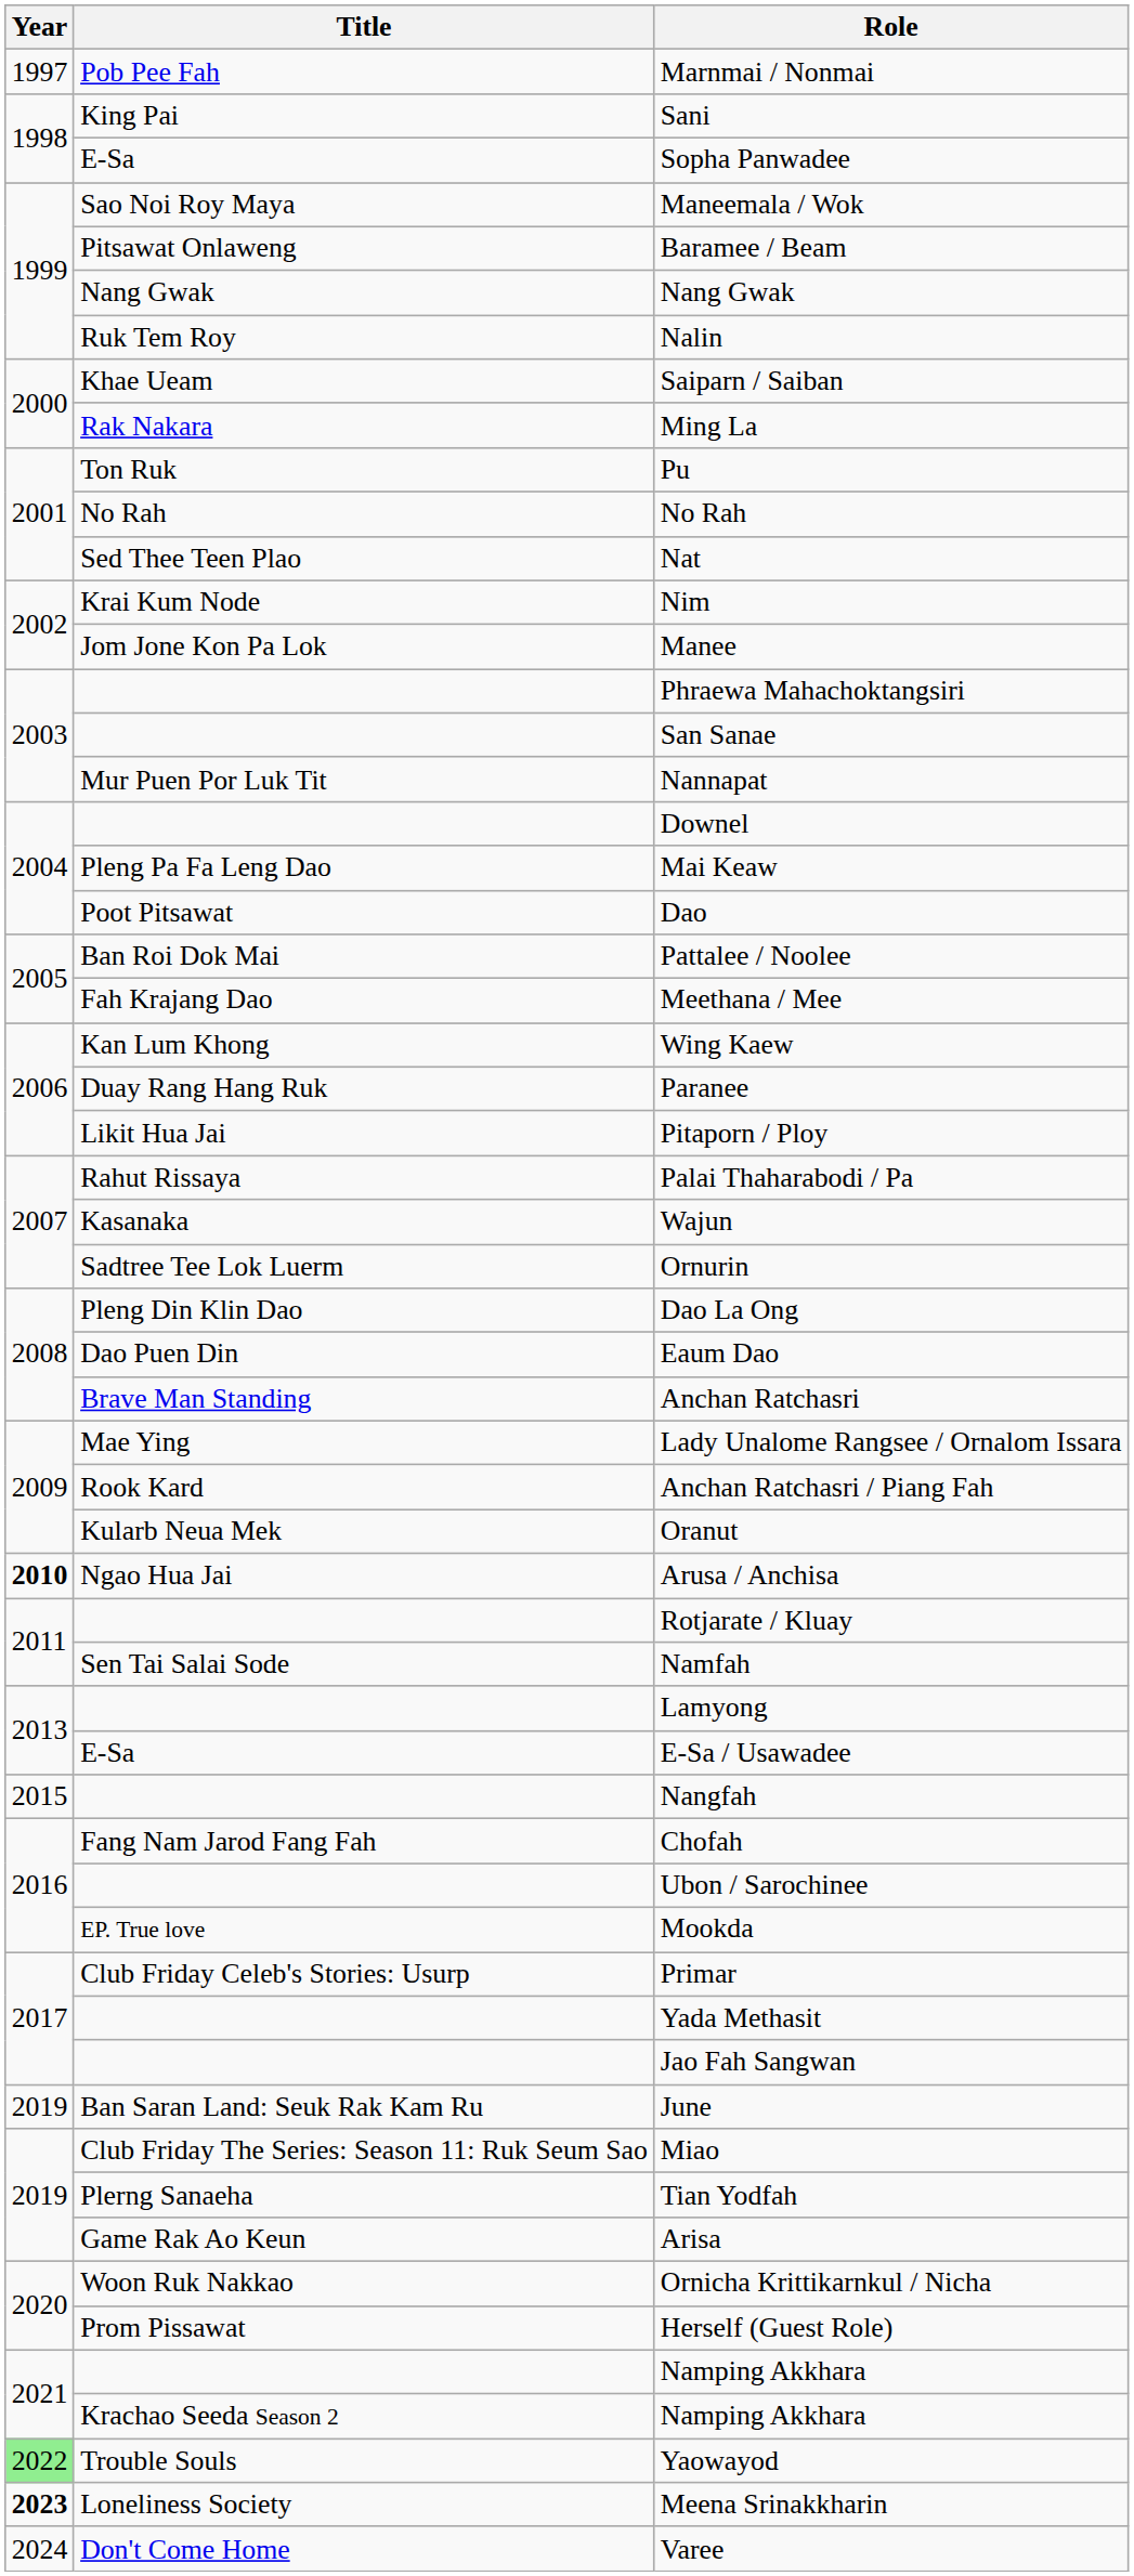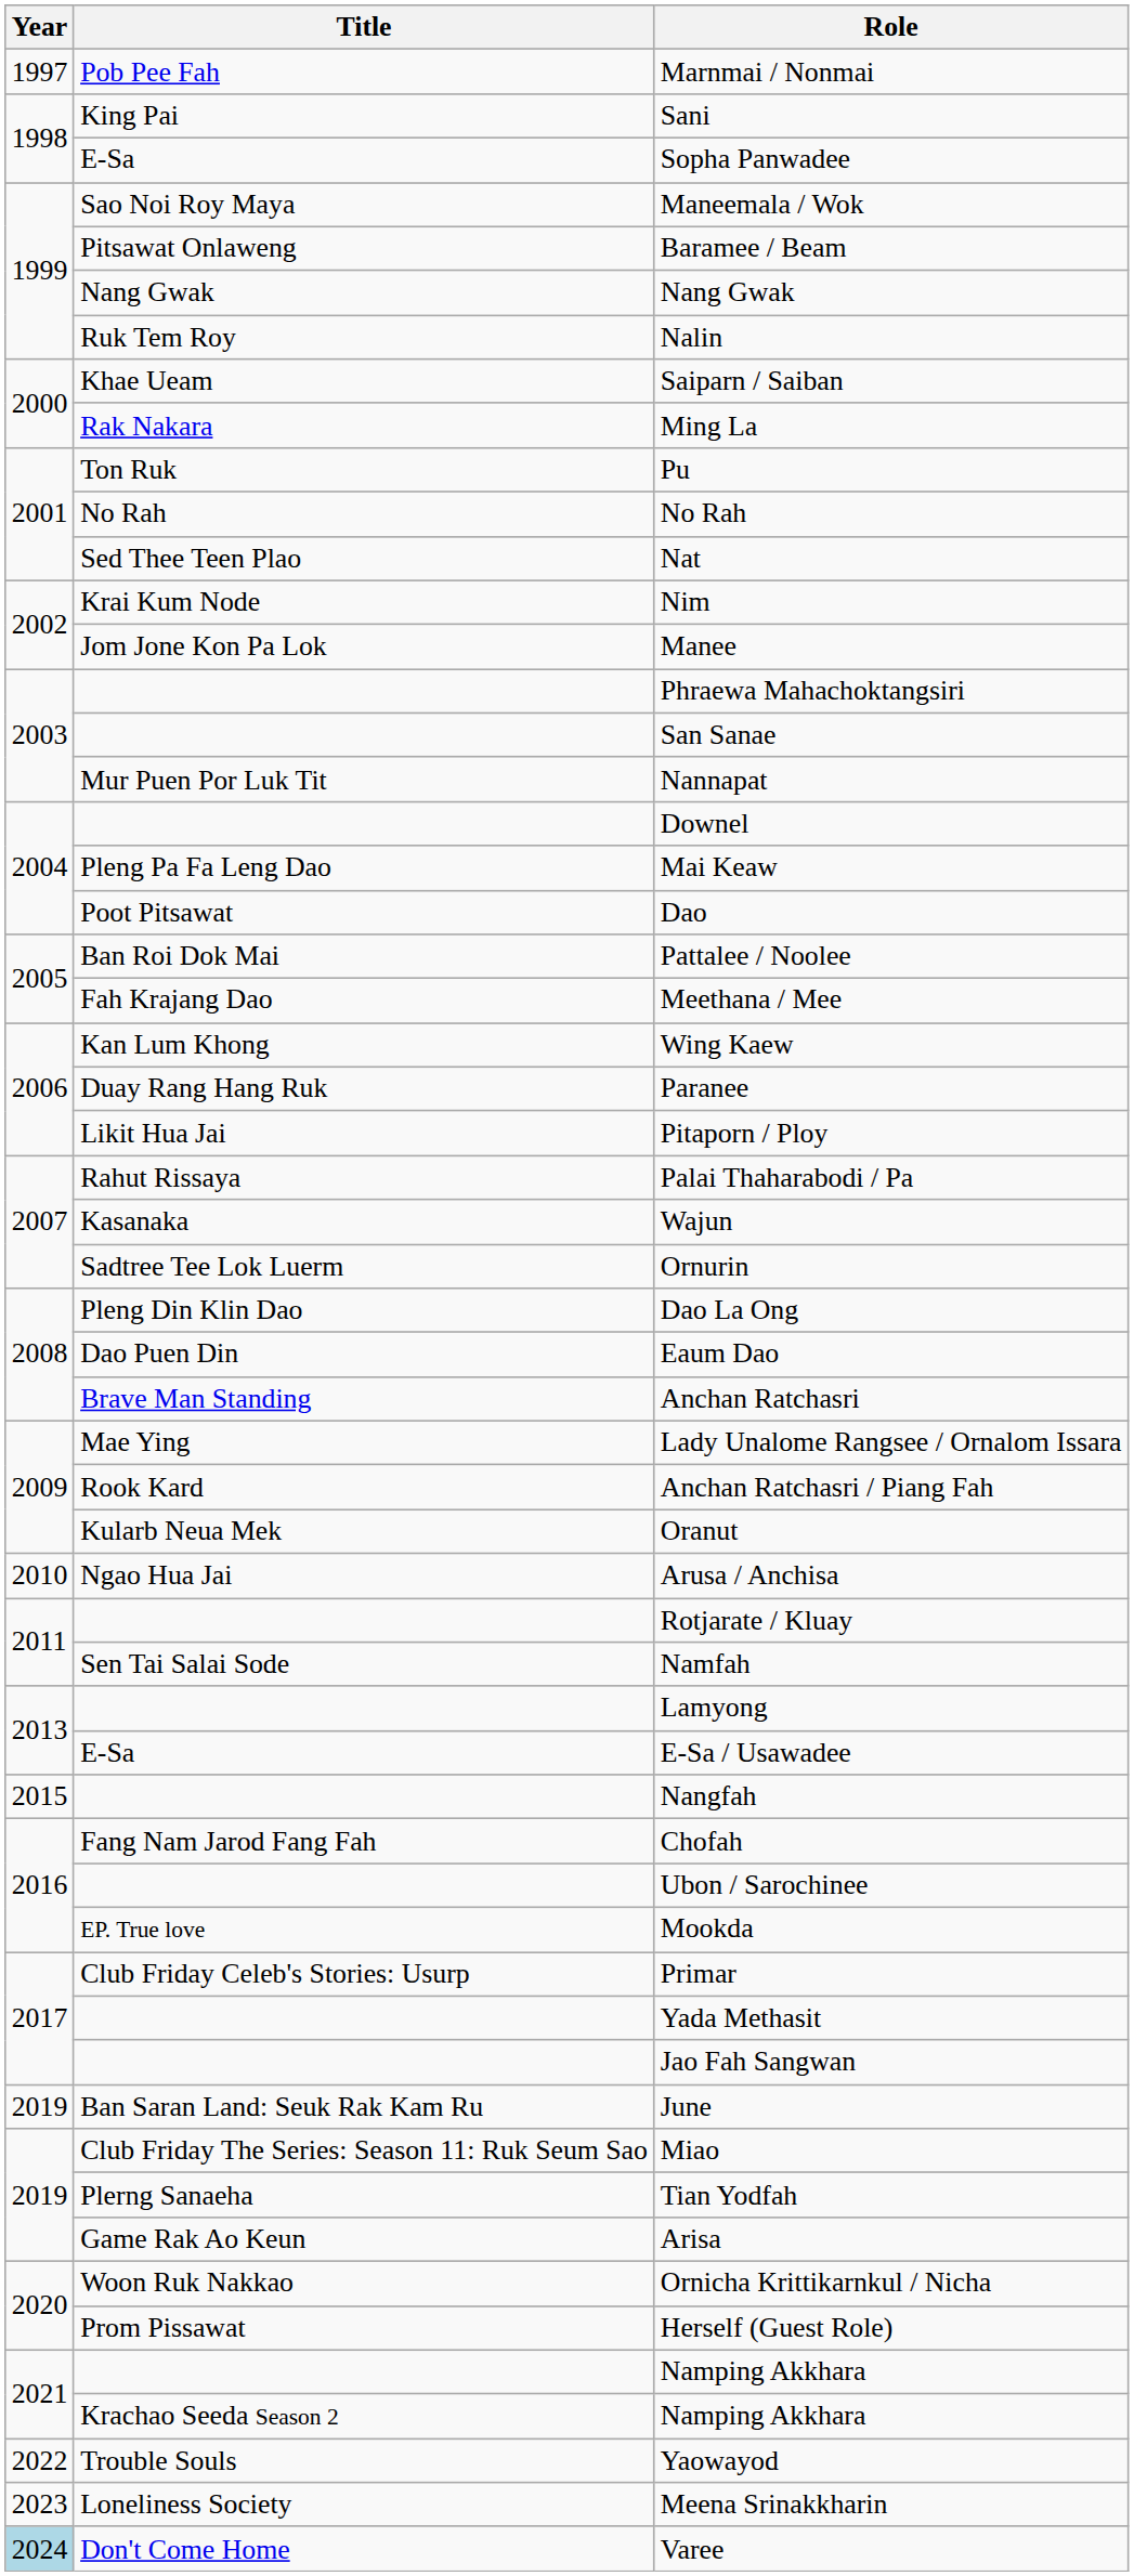Arusa / Anchisa | Year: bold -> normal
Yaowayod | Year: lightgreen background -> no background
Meena Srinakkharin | Year: bold -> normal
Varee | Year: no background -> lightblue background
